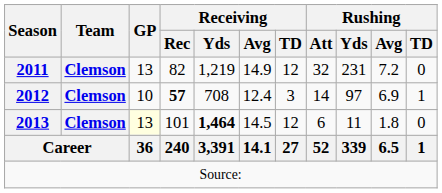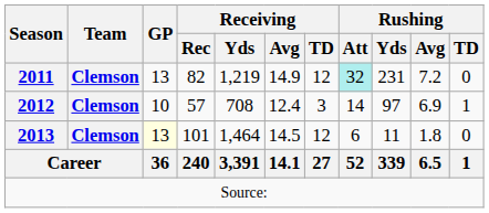2011 | Rushing / Att: no background -> paleturquoise background
2012 | Receiving / Rec: bold -> normal
2013 | Receiving / Yds: bold -> normal
